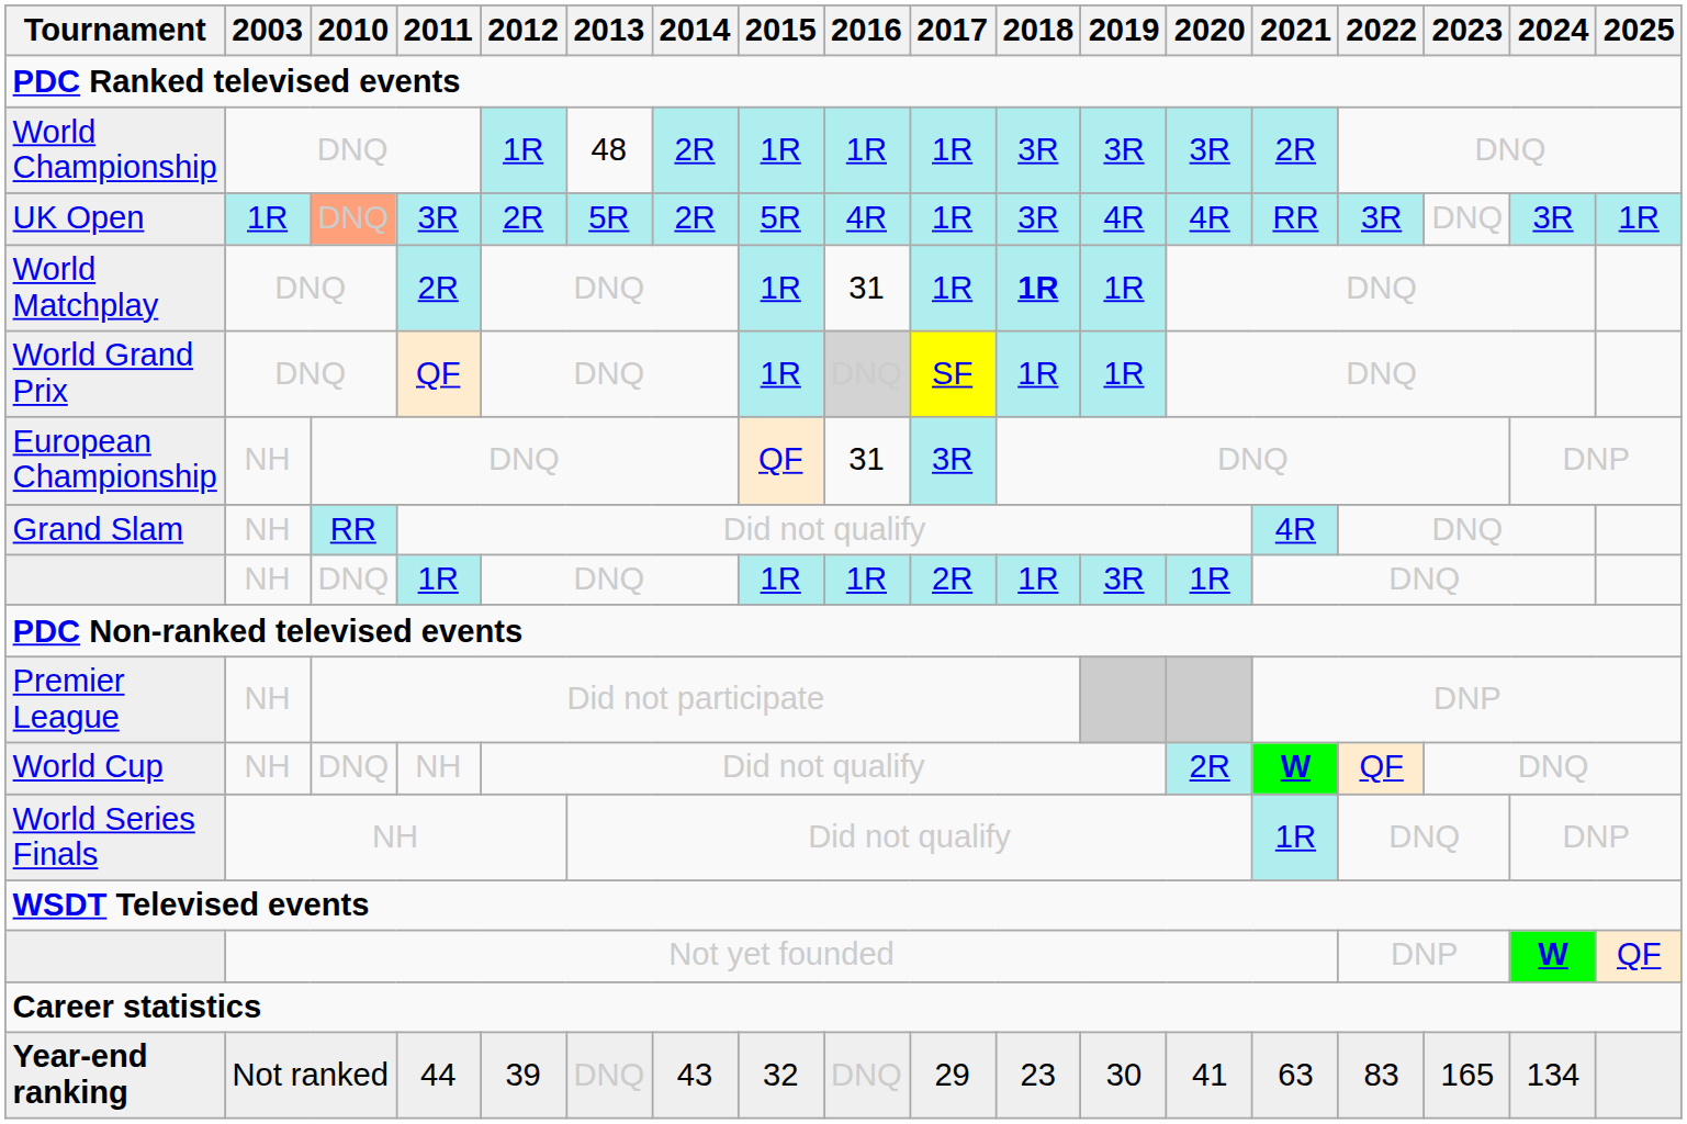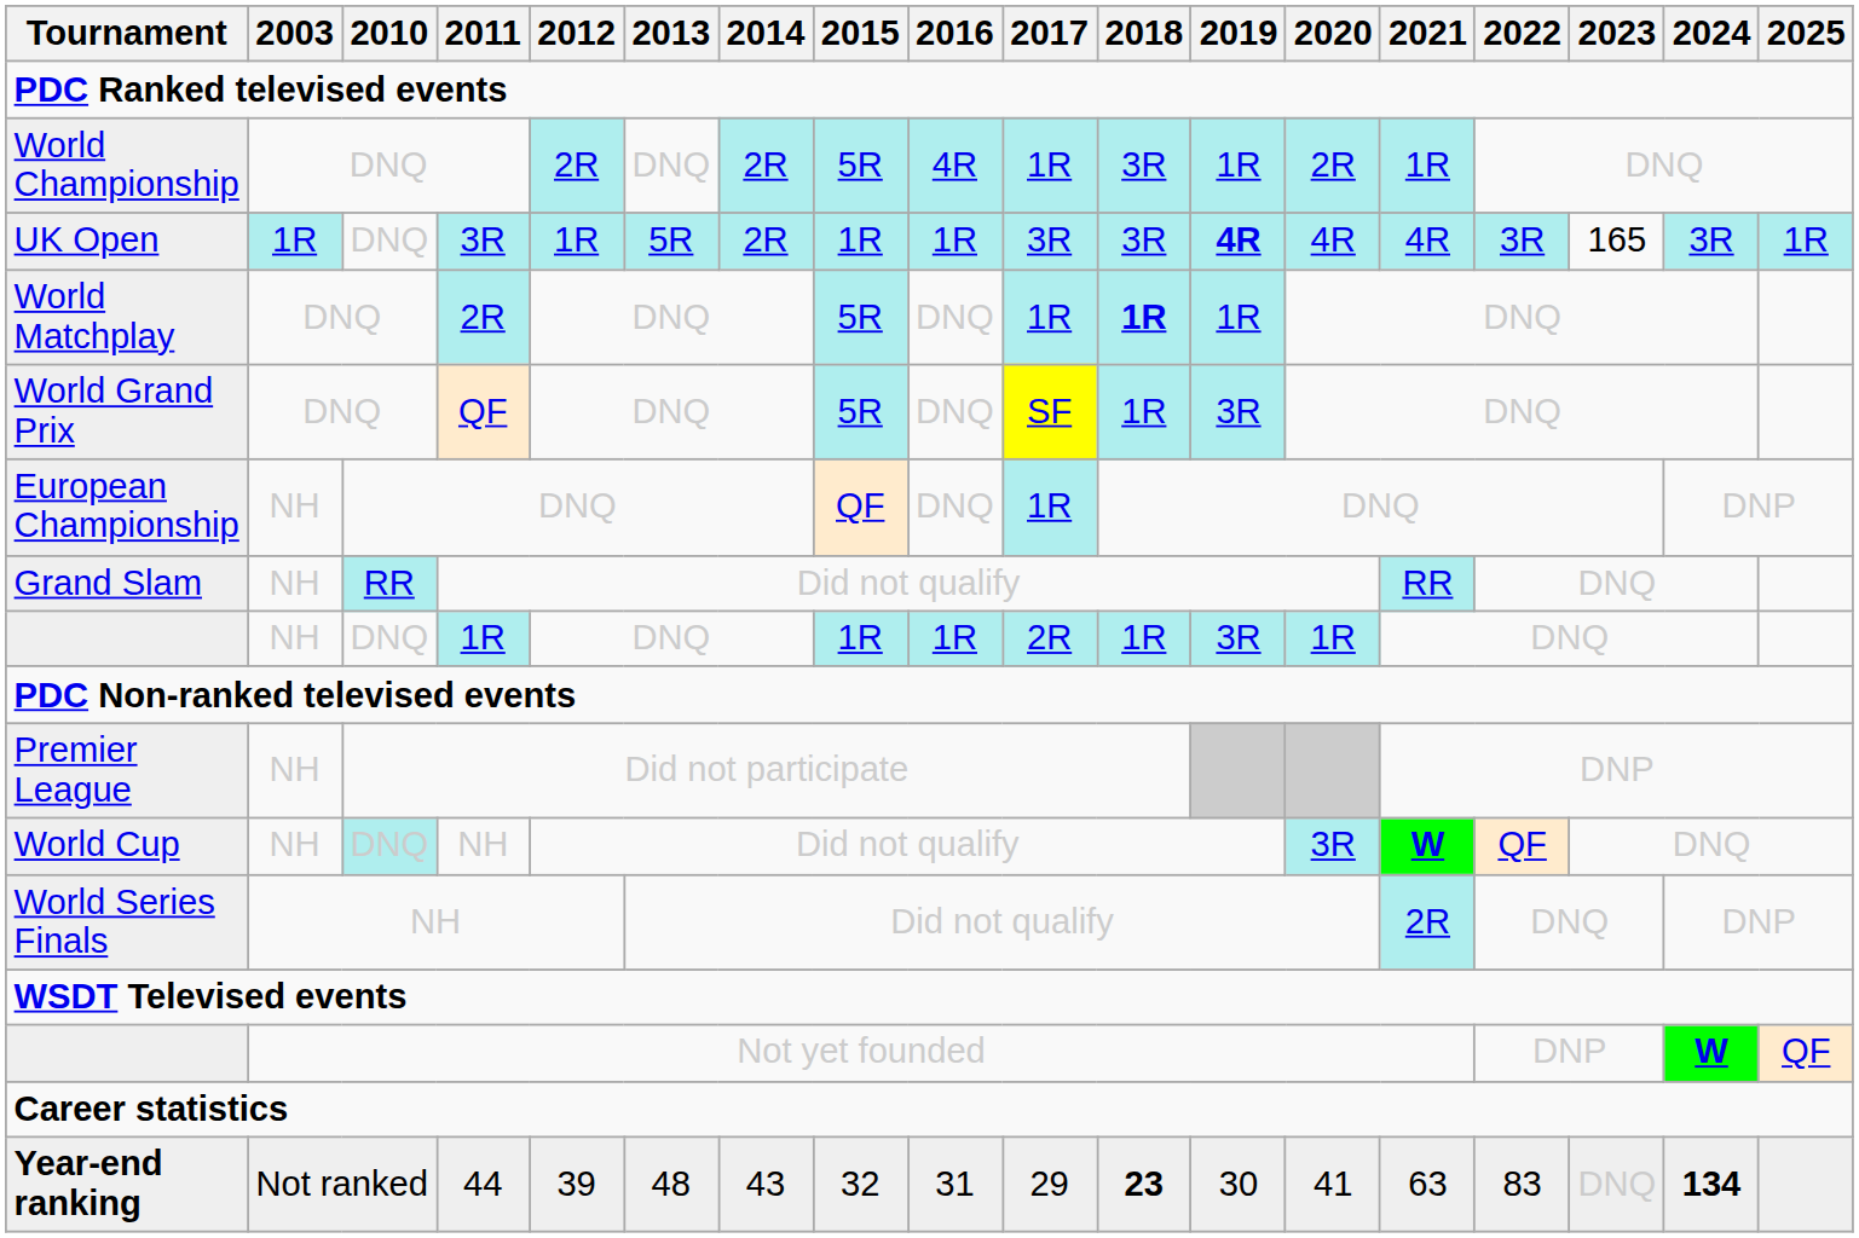World Championship | 2012: 1R -> 2R
World Championship | 2013: 48 -> DNQ
World Championship | 2015: 1R -> 5R
World Championship | 2016: 1R -> 4R
World Championship | 2019: 3R -> 1R
World Championship | 2020: 3R -> 2R
World Championship | 2021: 2R -> 1R
UK Open | 2010: lightsalmon background -> no background
UK Open | 2012: 2R -> 1R
UK Open | 2015: 5R -> 1R
UK Open | 2016: 4R -> 1R
UK Open | 2017: 1R -> 3R
UK Open | 2019: normal -> bold
UK Open | 2021: RR -> 4R
UK Open | 2023: DNQ -> 165
World Matchplay | 2015: 1R -> 5R
World Matchplay | 2016: 31 -> DNQ
World Grand Prix | 2015: 1R -> 5R
World Grand Prix | 2016: lightgrey background -> no background
World Grand Prix | 2019: 1R -> 3R
European Championship | 2016: 31 -> DNQ
European Championship | 2017: 3R -> 1R
Grand Slam | 2021: 4R -> RR
World Cup | 2010: no background -> paleturquoise background
World Cup | 2020: 2R -> 3R
World Series Finals | 2021: 1R -> 2R
Year-end ranking | 2013: DNQ -> 48
Year-end ranking | 2016: DNQ -> 31
Year-end ranking | 2018: normal -> bold
Year-end ranking | 2023: 165 -> DNQ
Year-end ranking | 2024: normal -> bold
